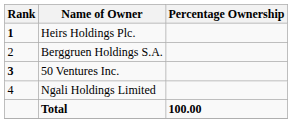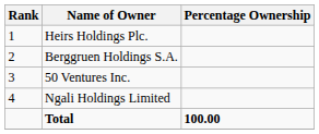Heirs Holdings Plc. | Rank: bold -> normal
50 Ventures Inc. | Rank: bold -> normal
